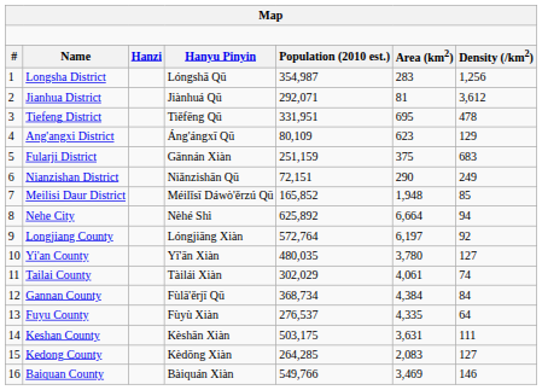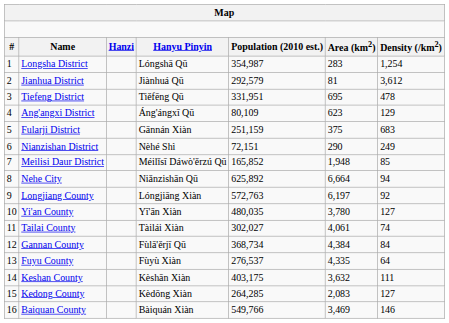Longsha District | column 7: 1,256 -> 1,254
Jianhua District | column 5: 292,071 -> 292,579
Nianzishan District | column 4: Niǎnzishān Qū -> Nèhé Shì
Nehe City | column 4: Nèhé Shì -> Niǎnzishān Qū
Longjiang County | column 5: 572,764 -> 572,763
Tailai County | column 5: 302,029 -> 302,027
Keshan County | column 5: 503,175 -> 403,175
Keshan County | column 6: 3,631 -> 3,632
